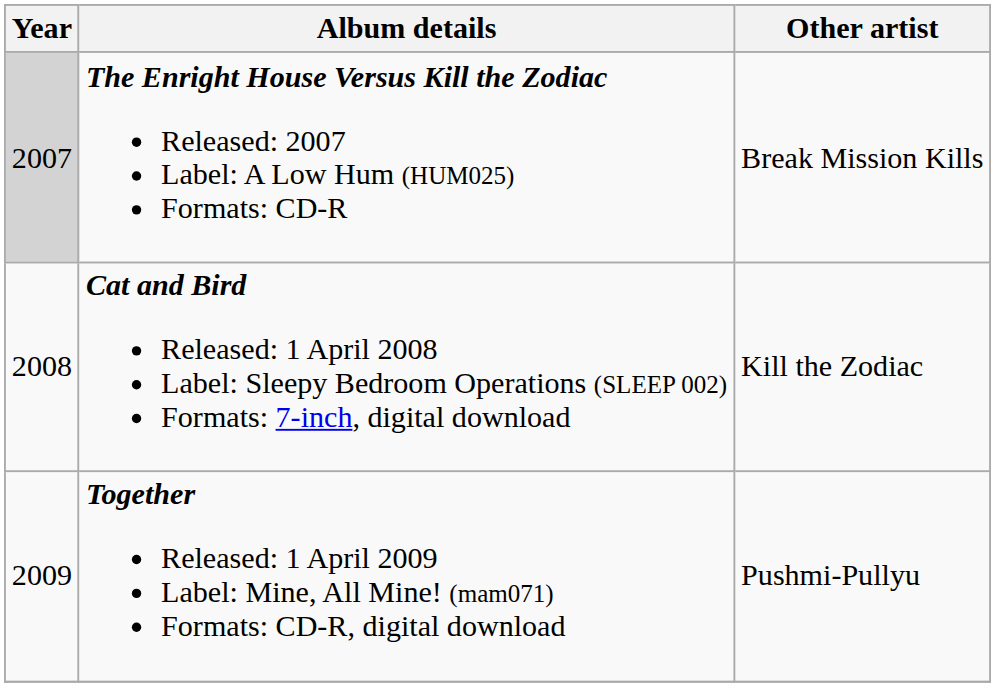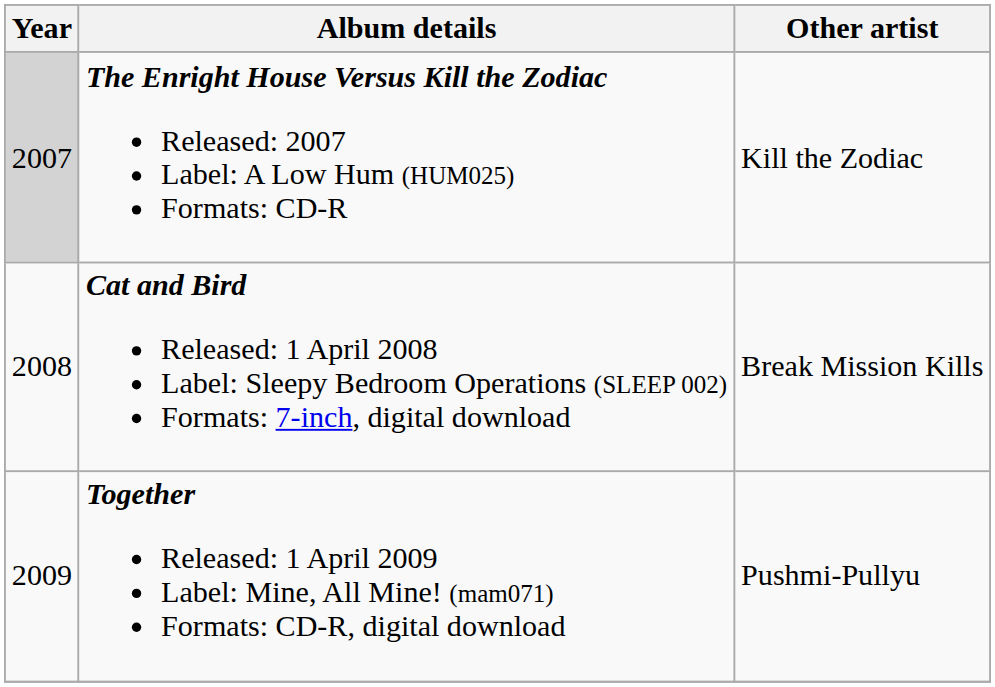row 2 | Other artist: Break Mission Kills -> Kill the Zodiac
row 3 | Other artist: Kill the Zodiac -> Break Mission Kills
